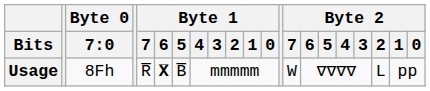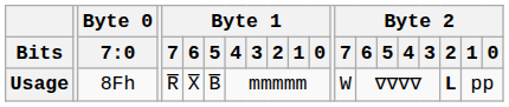Usage | Byte 1 / 6: bold -> normal
Usage | Byte 2 / 2: normal -> bold
